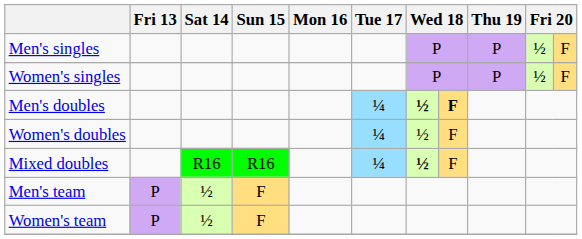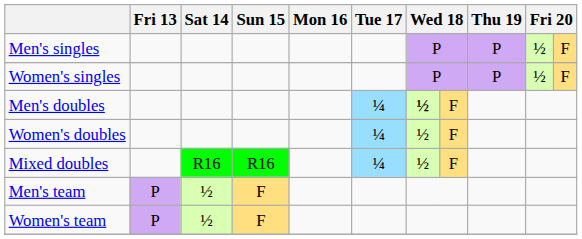Men's doubles | column 8: bold -> normal
Mixed doubles | column 7: bold -> normal
